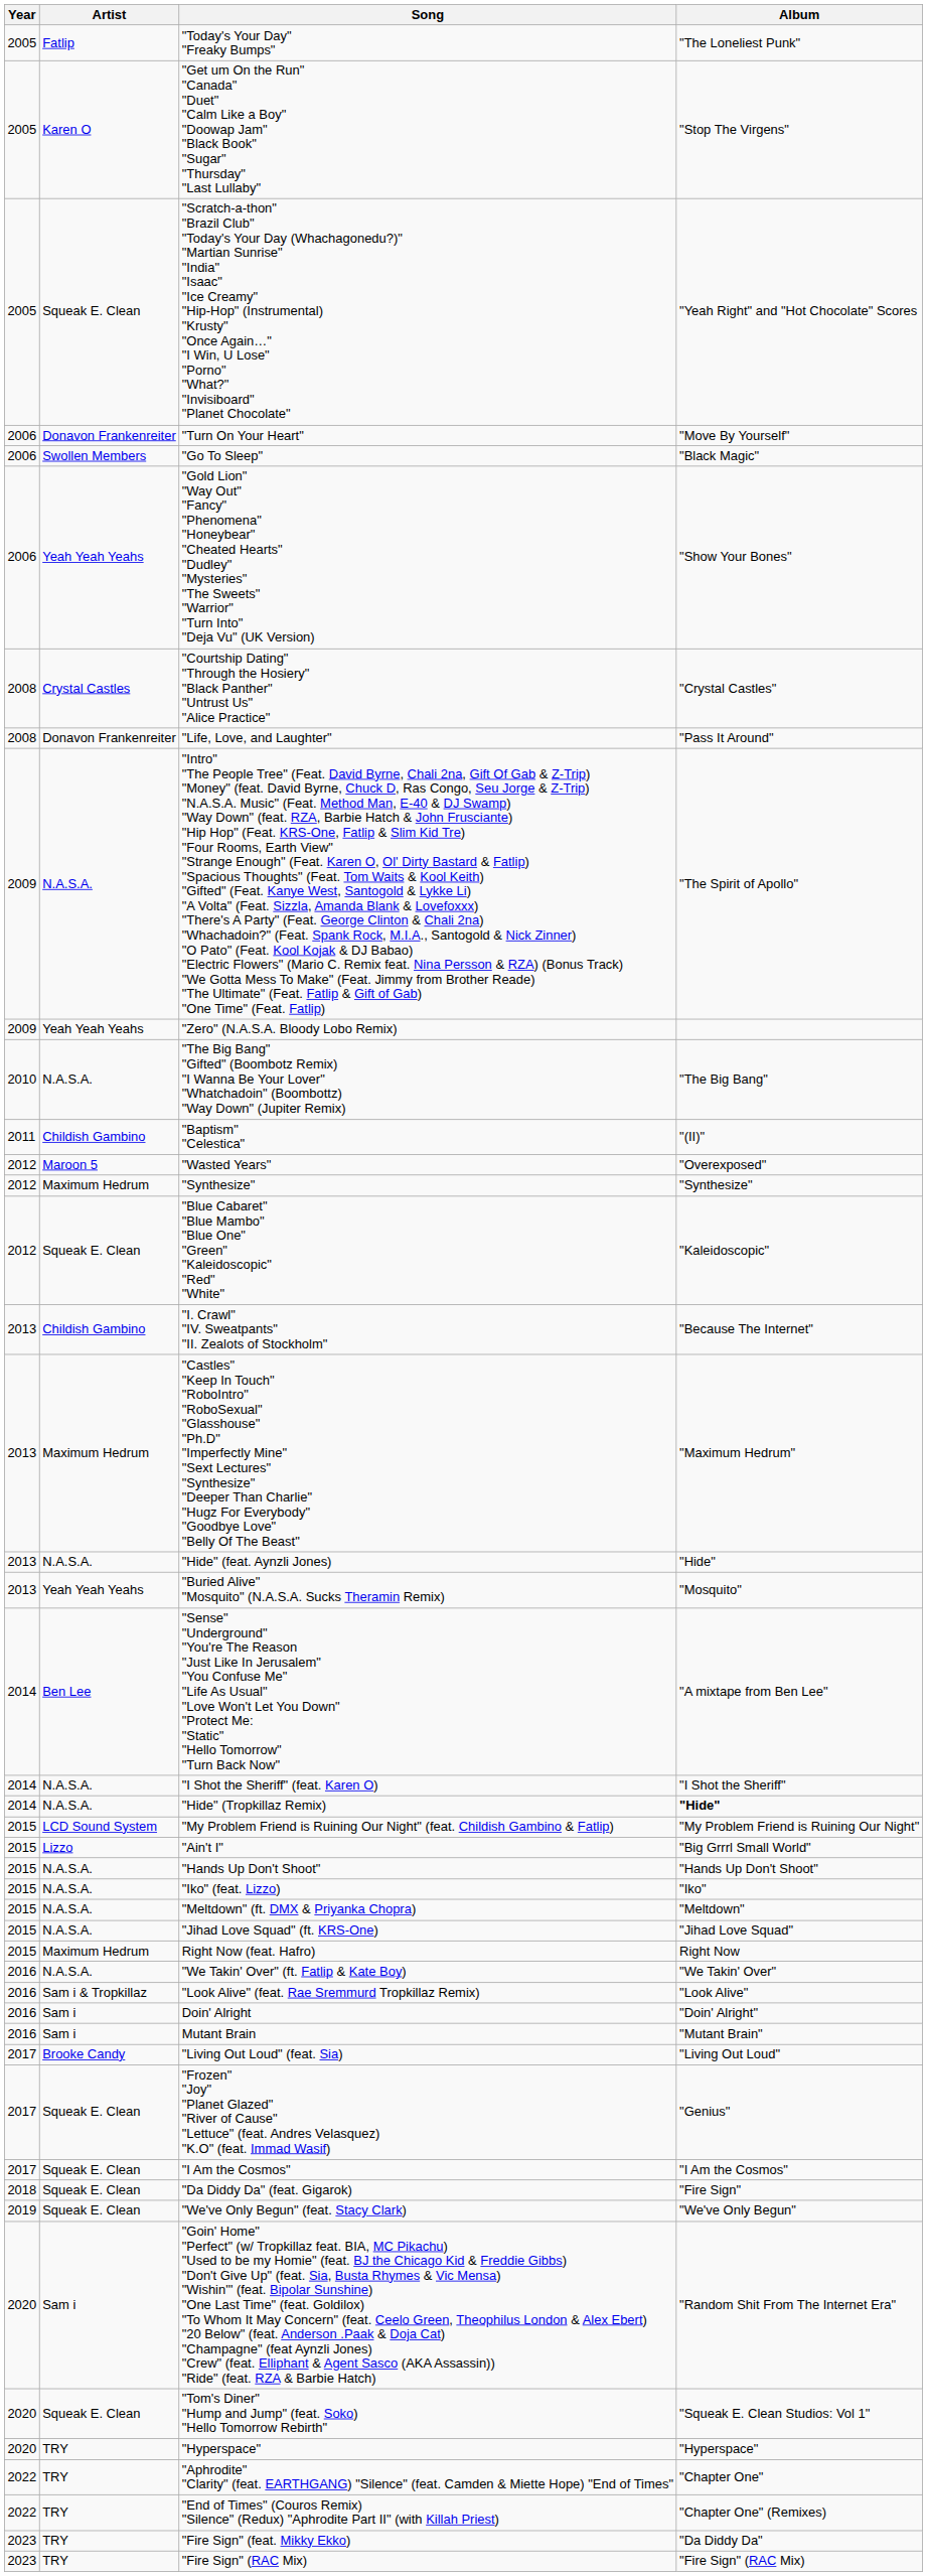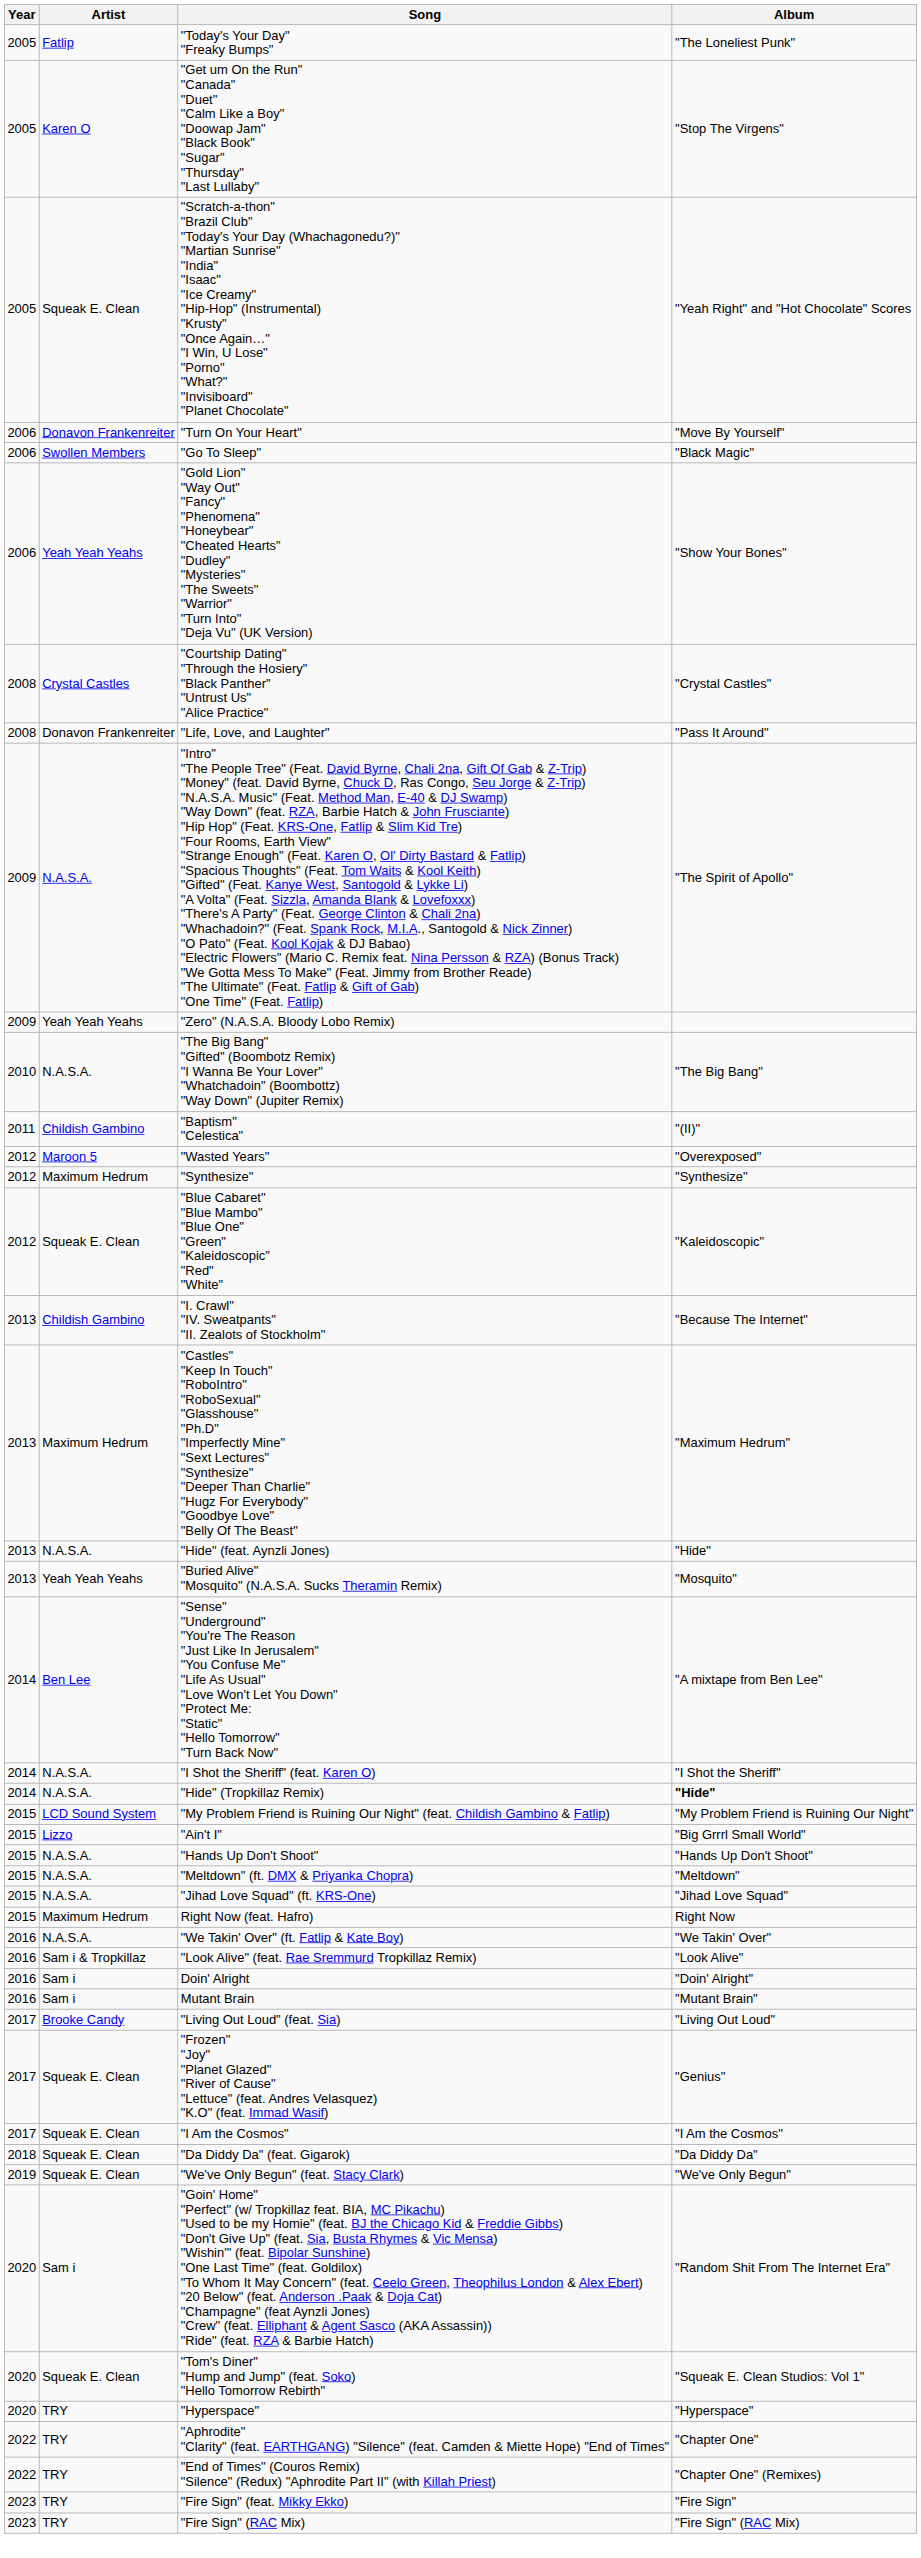- row: 2015 | N.A.S.A. | "Iko" (feat. Lizzo) | "Iko"
"Da Diddy Da" (feat. Gigarok) | Album: "Fire Sign" -> "Da Diddy Da"
"Fire Sign" (feat. Mikky Ekko) | Album: "Da Diddy Da" -> "Fire Sign"
